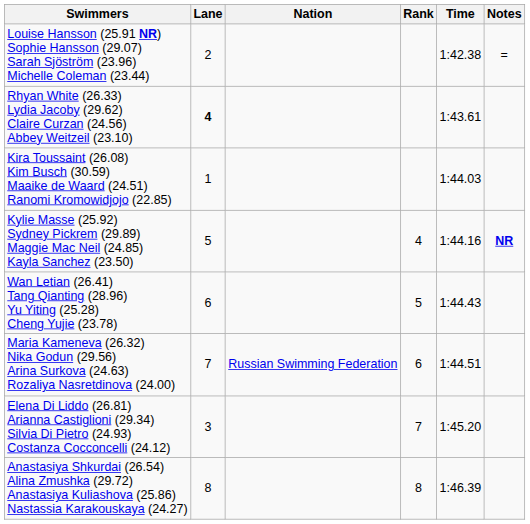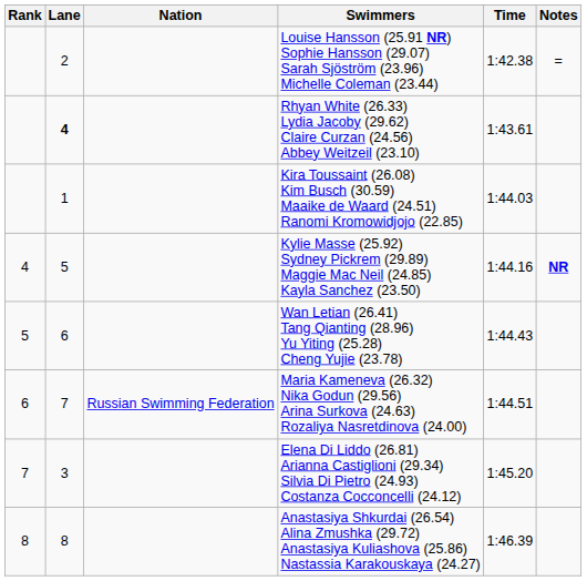columns swapped: Rank <-> Swimmers
